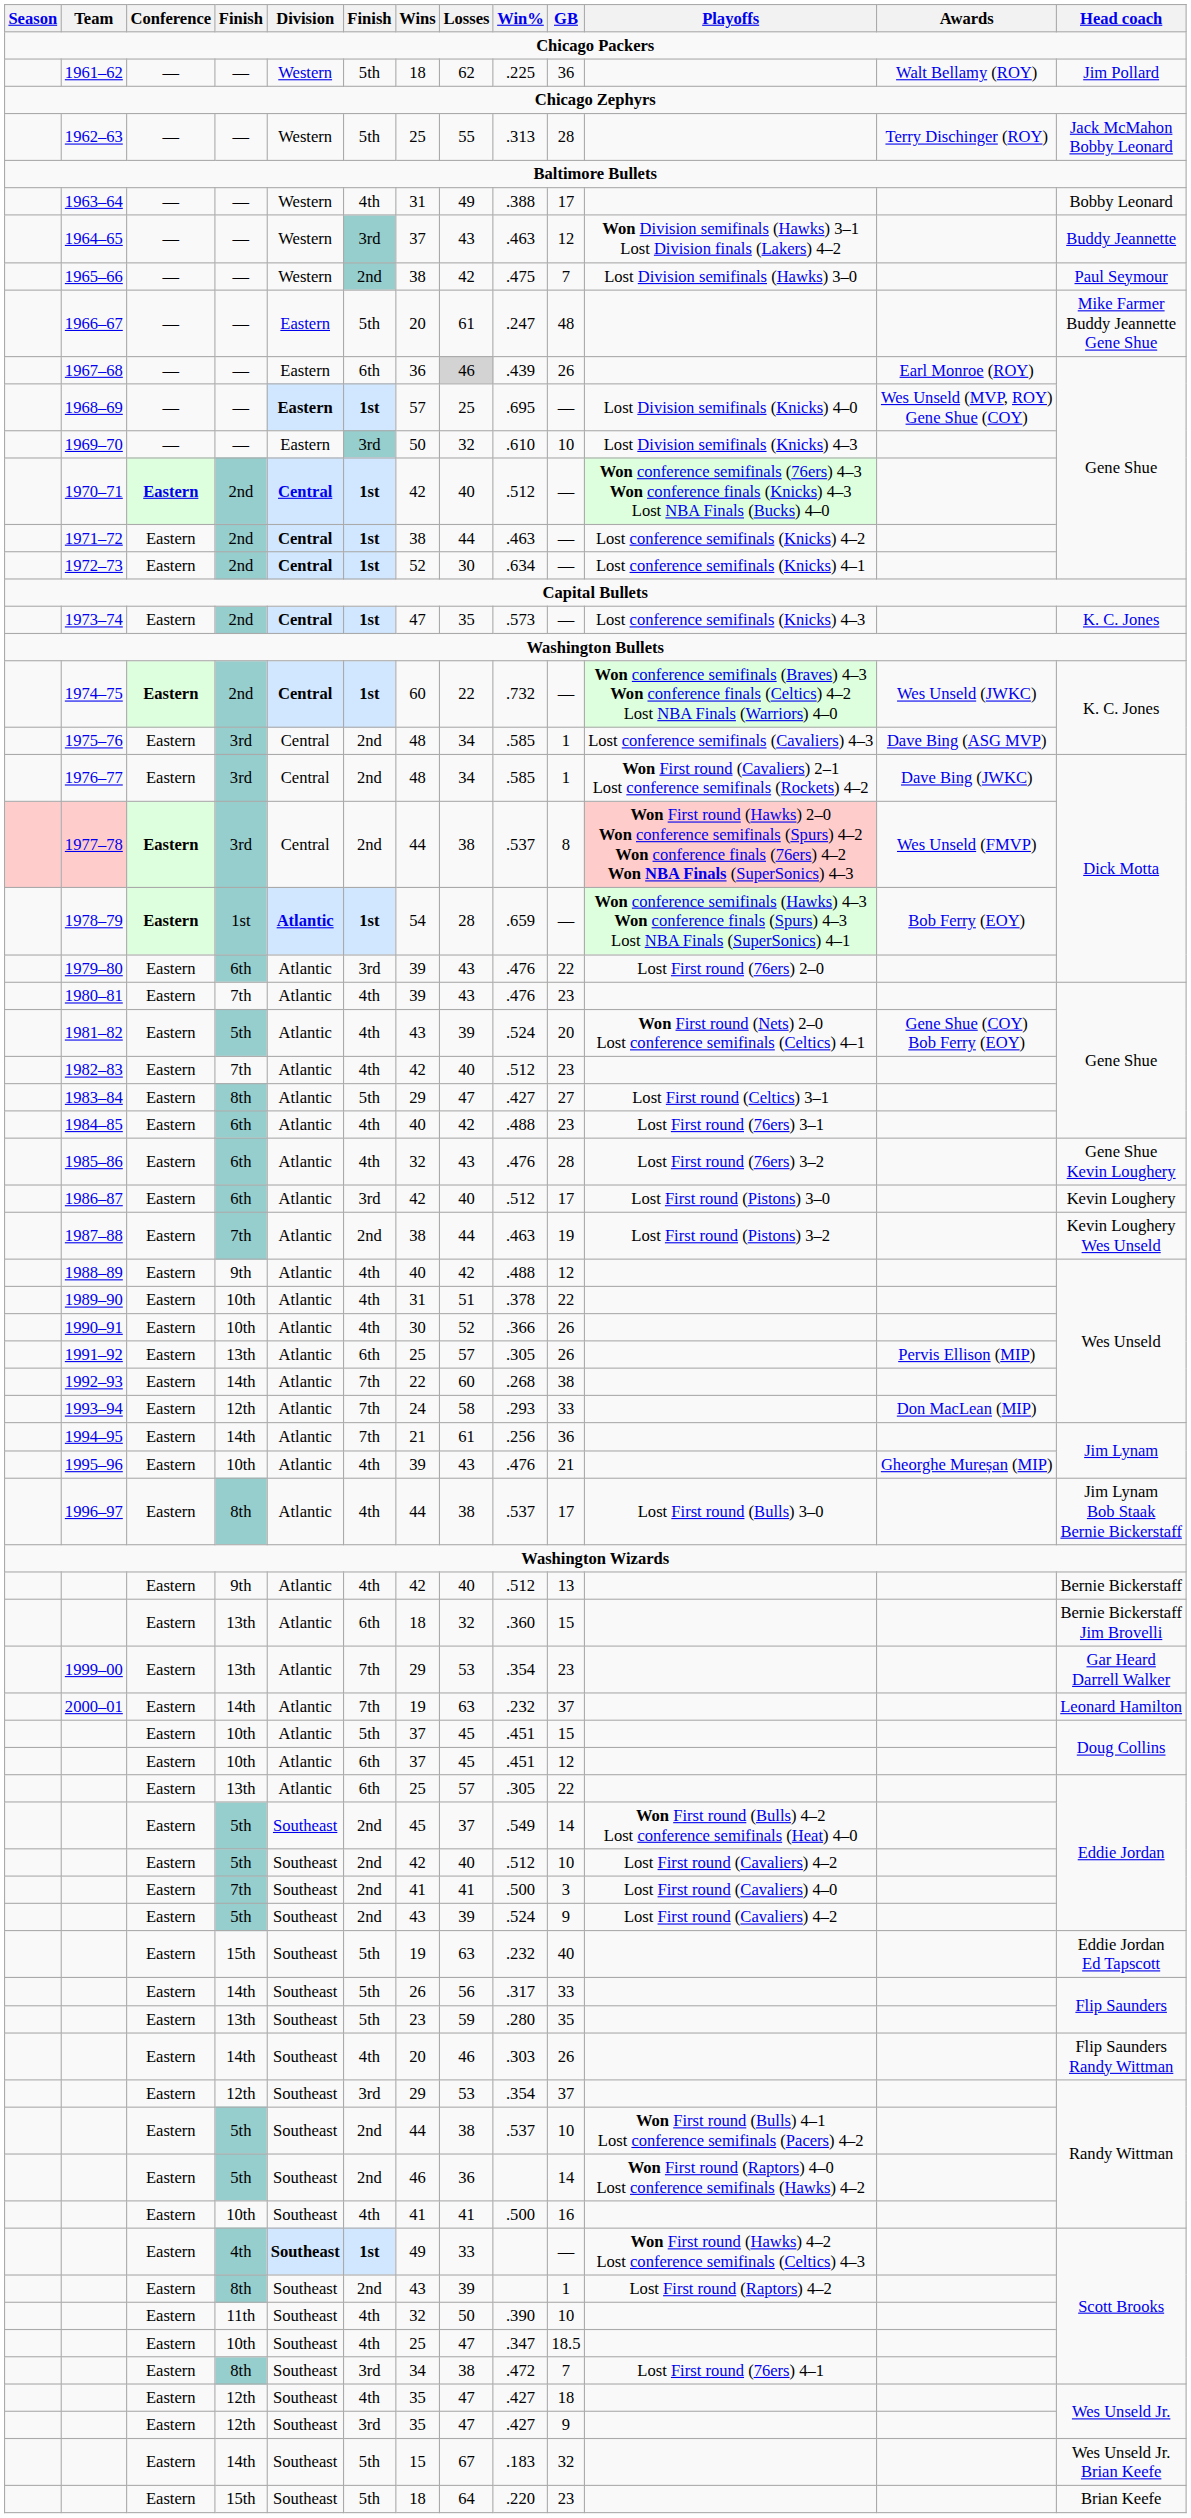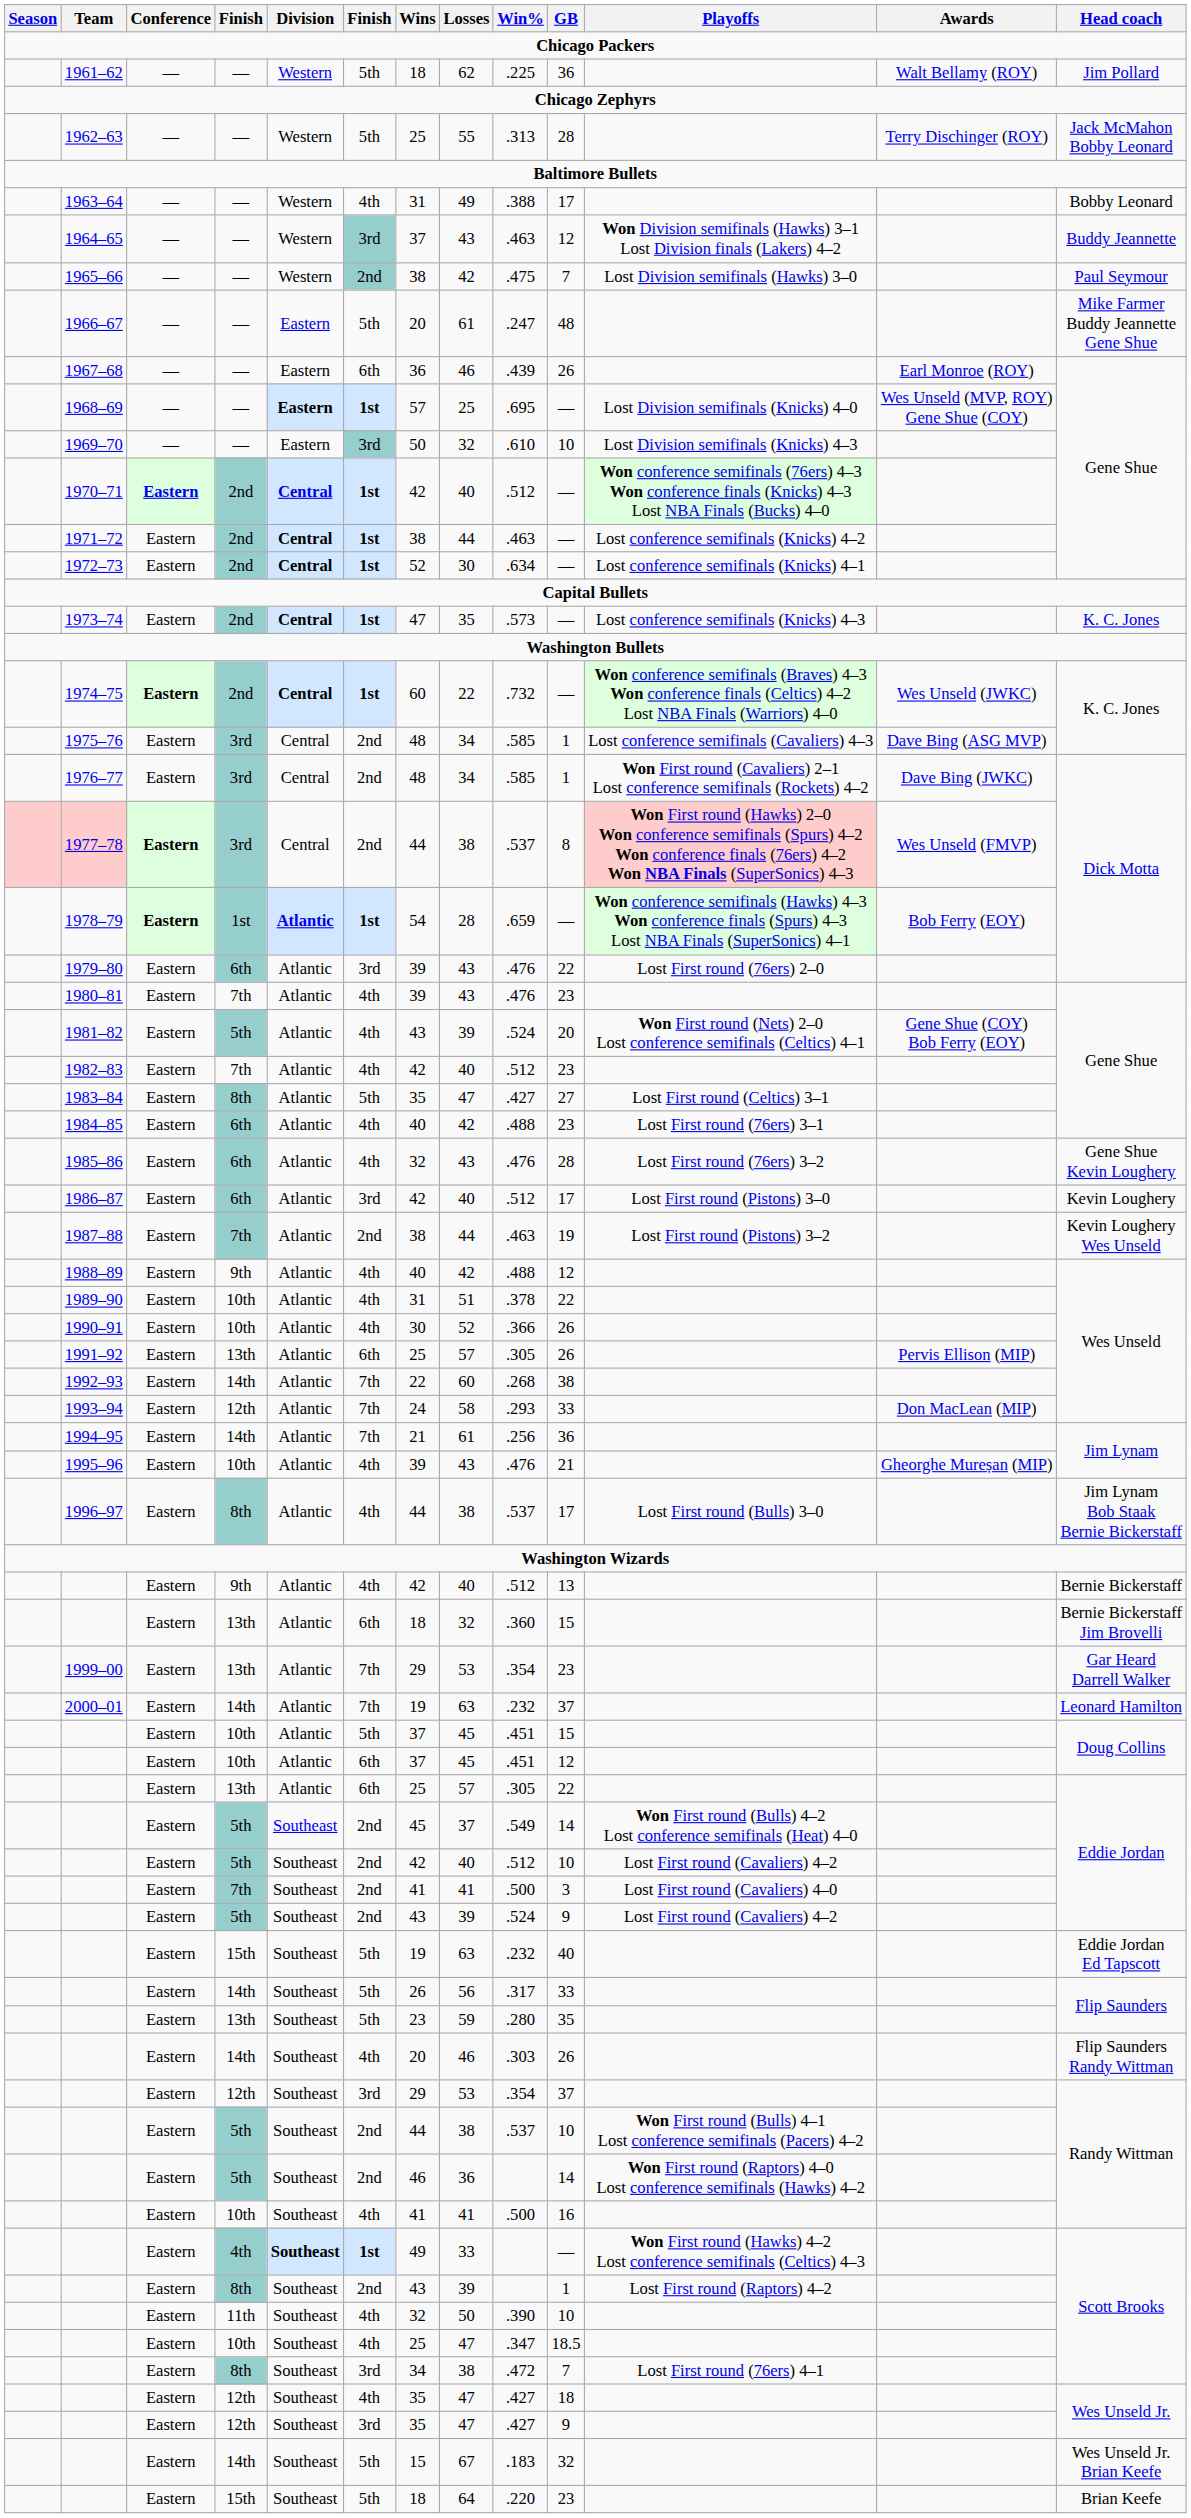1967–68 | Losses: lightgrey background -> no background
1983–84 | Wins: 29 -> 35
